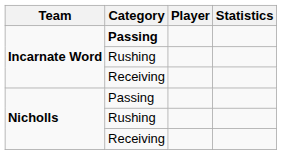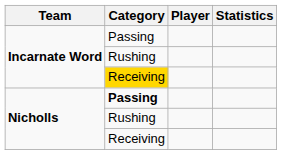Incarnate Word / Passing | Category: bold -> normal
Incarnate Word / Receiving | Category: no background -> gold background
Nicholls / Passing | Category: normal -> bold
